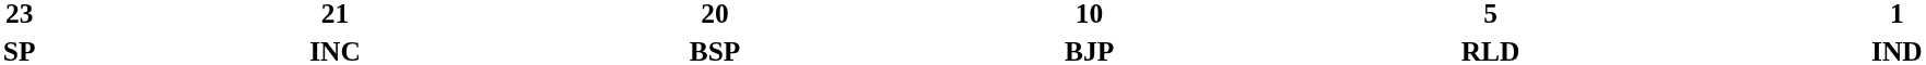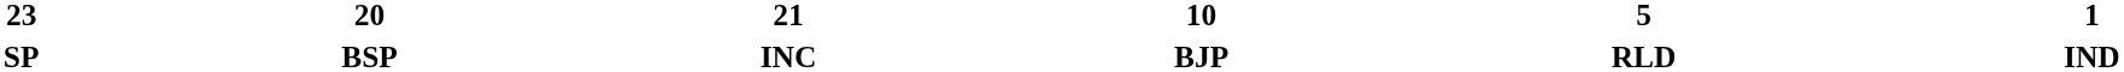columns swapped: 21 <-> 20
